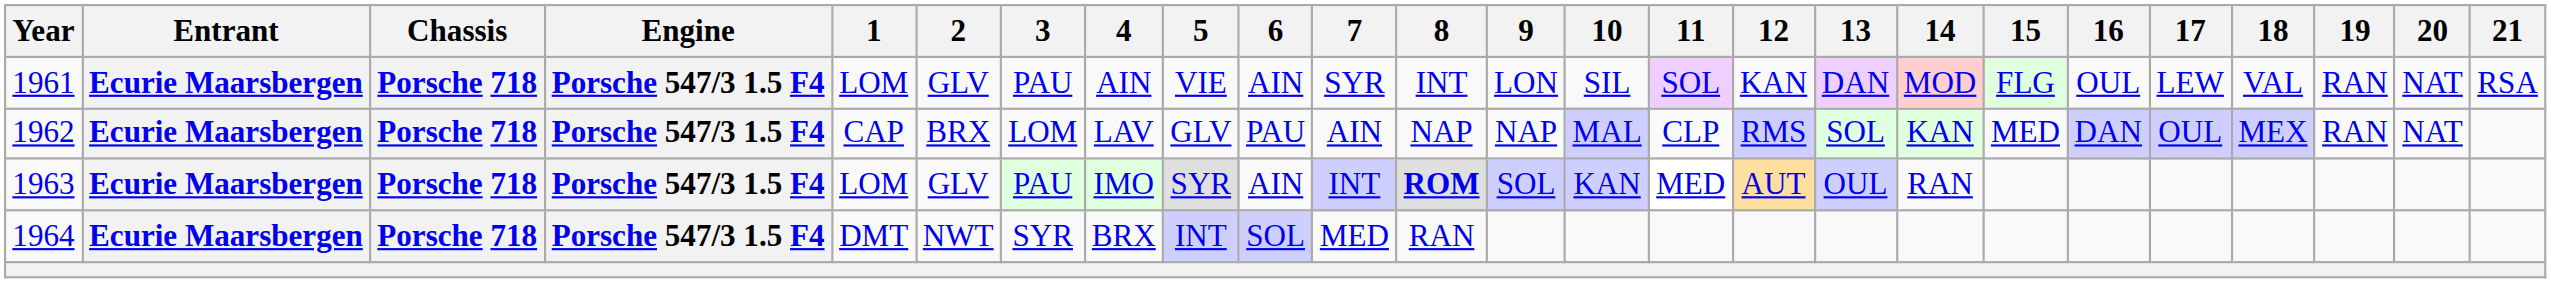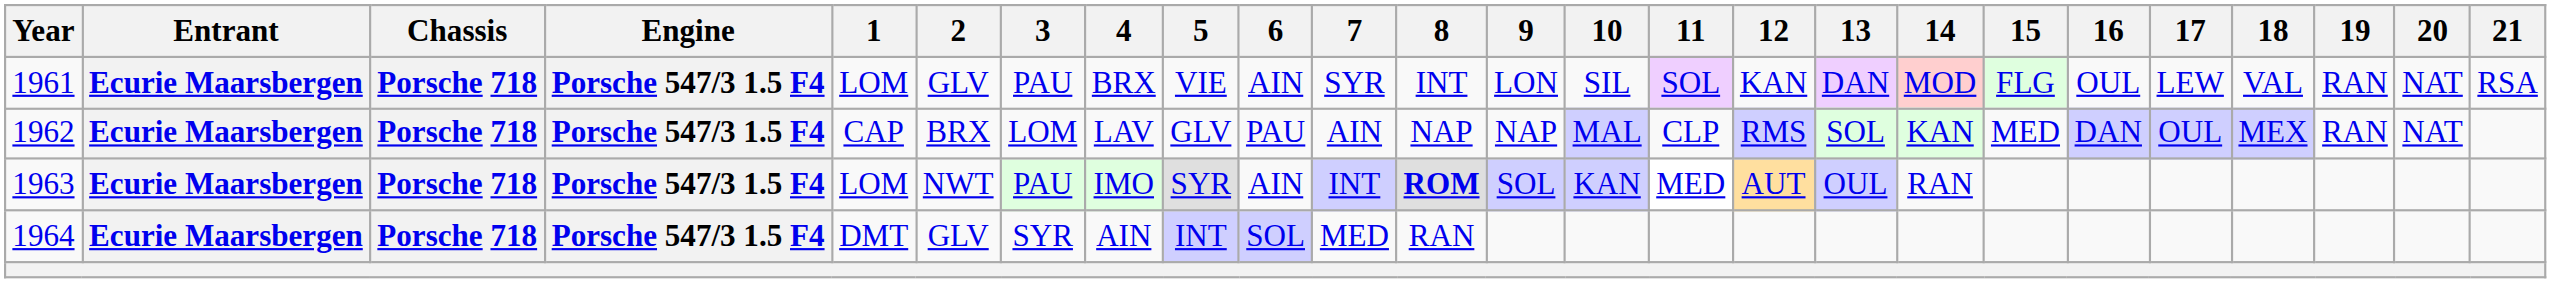1961 | 4: AIN -> BRX
1963 | 2: GLV -> NWT
1964 | 2: NWT -> GLV
1964 | 4: BRX -> AIN
